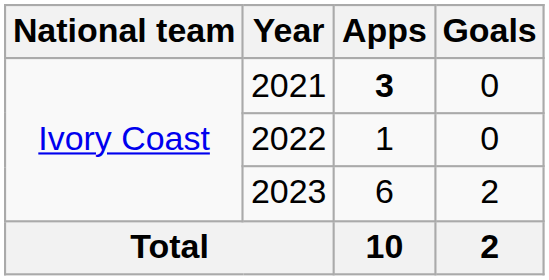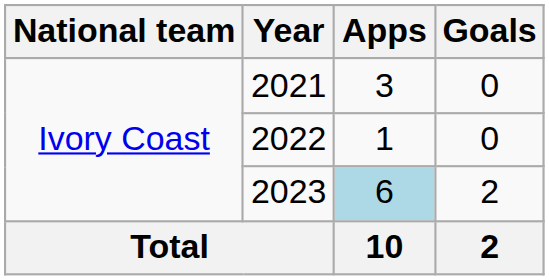2021 | Apps: bold -> normal
2023 | Apps: no background -> lightblue background
